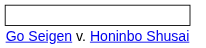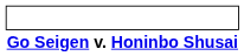row 1 | column 1: normal -> bold
